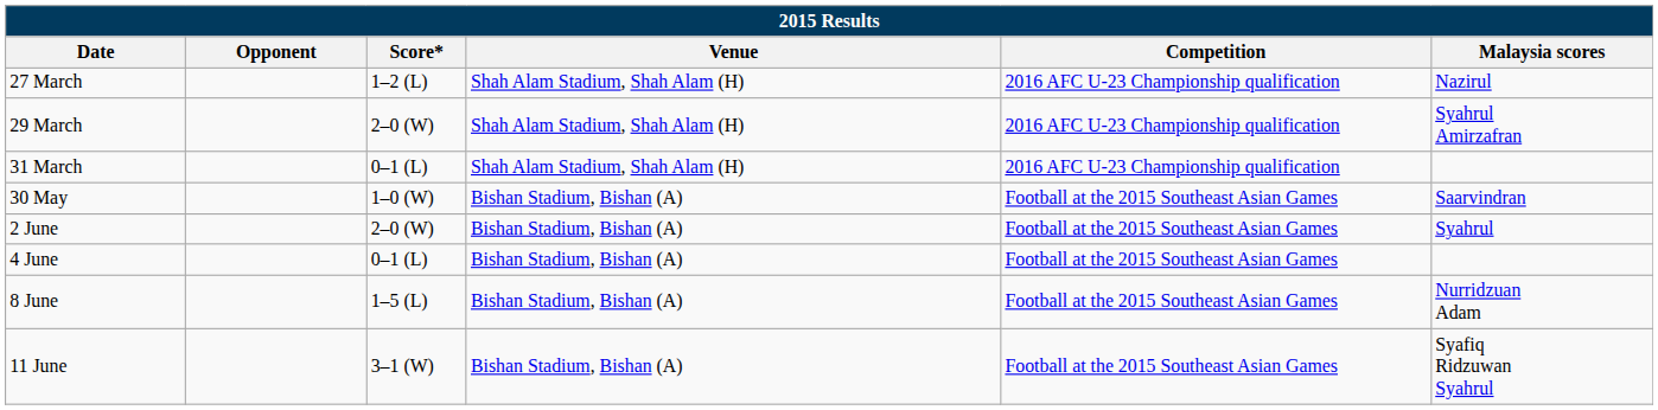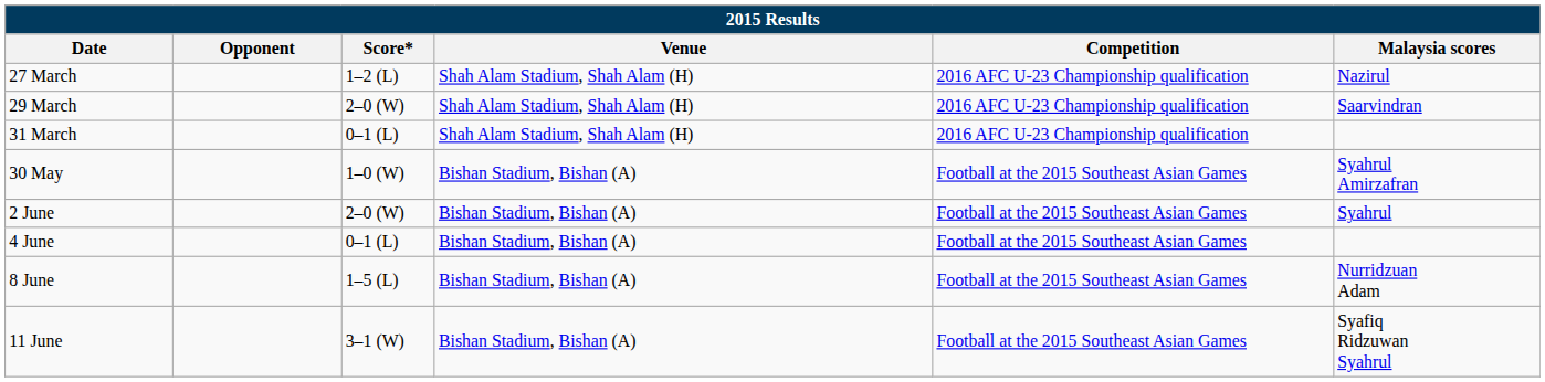29 March | Malaysia scores: Syahrul Amirzafran -> Saarvindran
30 May | Malaysia scores: Saarvindran -> Syahrul Amirzafran
